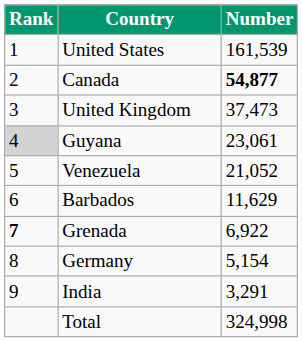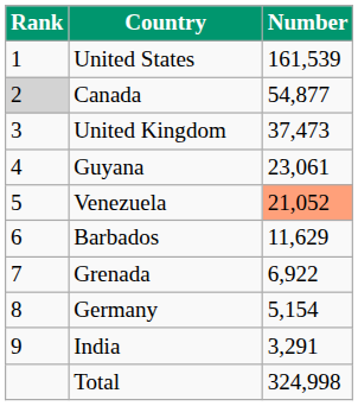Canada | Rank: no background -> lightgrey background
Canada | Number: bold -> normal
Guyana | Rank: lightgrey background -> no background
Venezuela | Number: no background -> lightsalmon background
Grenada | Rank: bold -> normal
